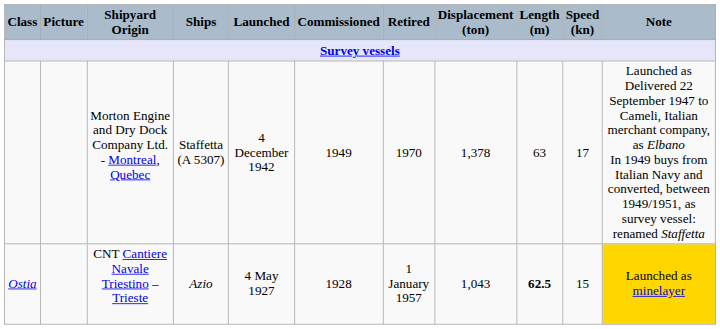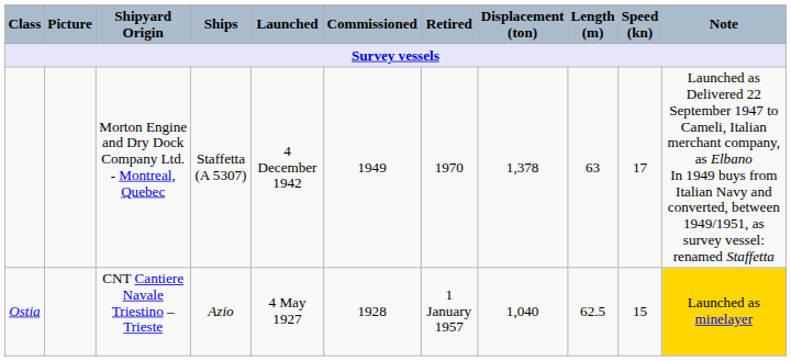Ostia | Displacement (ton): 1,043 -> 1,040
Ostia | Length (m): bold -> normal
